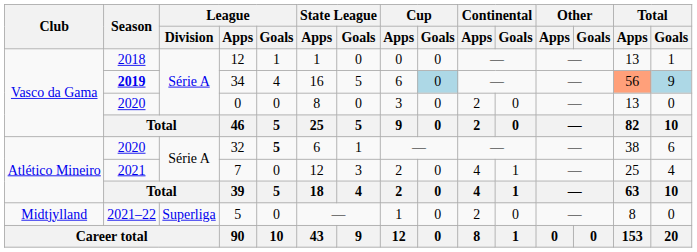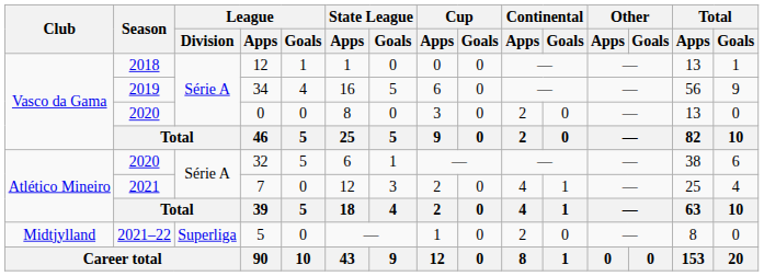34 | Season: bold -> normal
34 | Cup / Goals: lightblue background -> no background
34 | Total / Apps: lightsalmon background -> no background
34 | Total / Goals: lightblue background -> no background
32 | League / Goals: bold -> normal
